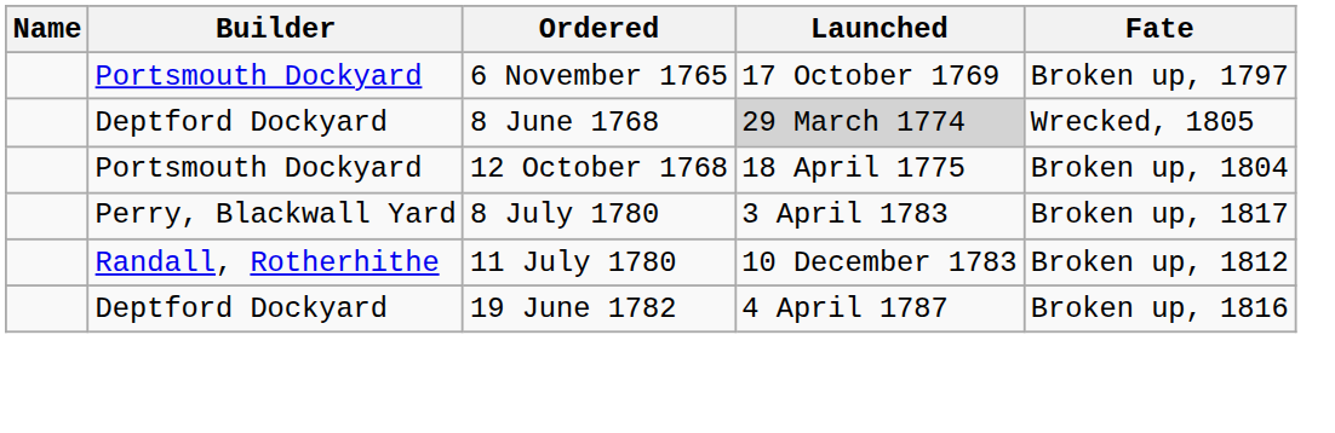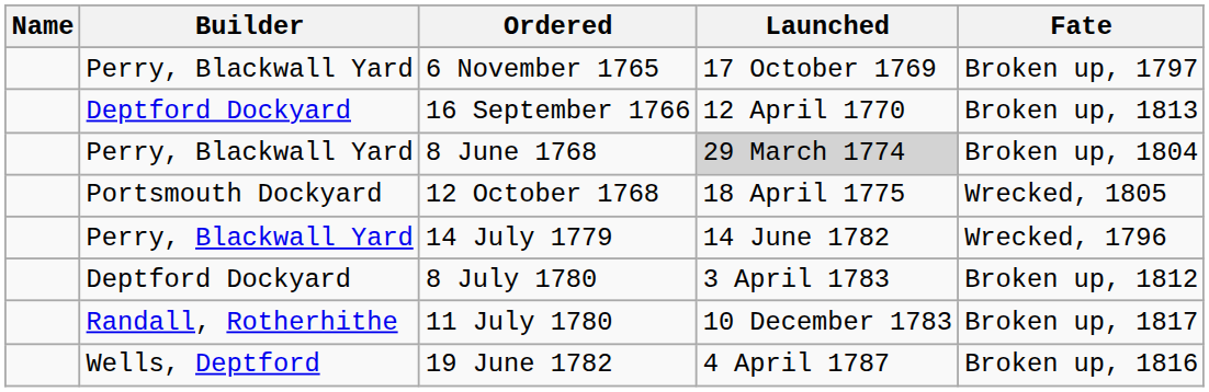6 November 1765 | Builder: Portsmouth Dockyard -> Perry, Blackwall Yard
+ row: Deptford Dockyard | 16 September 1766 | 12 April 1770 | Broken up, 1813
8 June 1768 | Builder: Deptford Dockyard -> Perry, Blackwall Yard
8 June 1768 | Fate: Wrecked, 1805 -> Broken up, 1804
12 October 1768 | Fate: Broken up, 1804 -> Wrecked, 1805
+ row: Perry, Blackwall Yard | 14 July 1779 | 14 June 1782 | Wrecked, 1796
8 July 1780 | Builder: Perry, Blackwall Yard -> Deptford Dockyard
8 July 1780 | Fate: Broken up, 1817 -> Broken up, 1812
11 July 1780 | Fate: Broken up, 1812 -> Broken up, 1817
19 June 1782 | Builder: Deptford Dockyard -> Wells, Deptford
